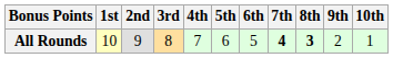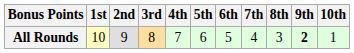row 2 | 7th: bold -> normal
row 2 | 8th: bold -> normal
row 2 | 9th: normal -> bold
